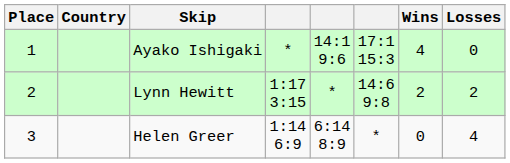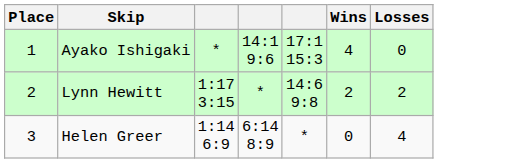- column: Country
